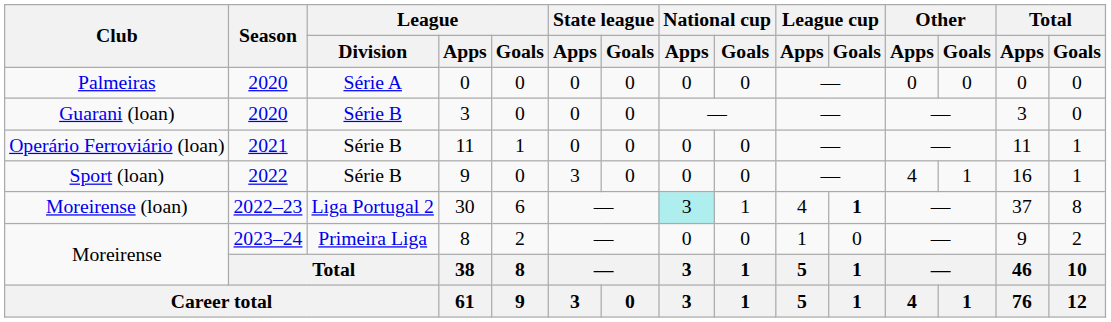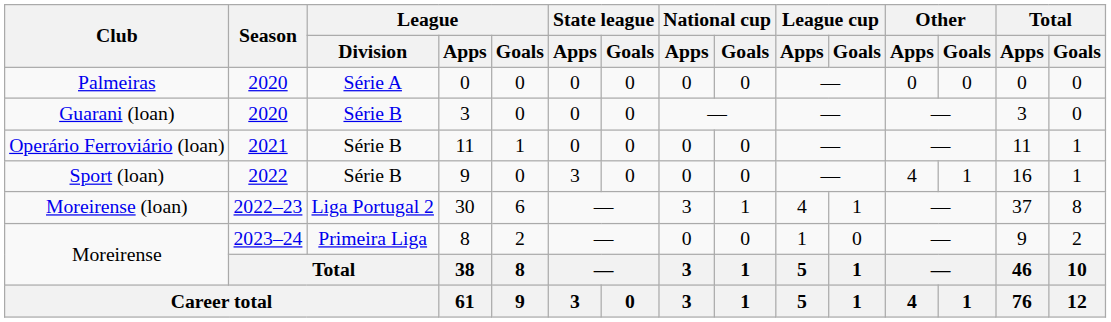Moreirense (loan) | National cup / Apps: paleturquoise background -> no background
Moreirense (loan) | League cup / Goals: bold -> normal
